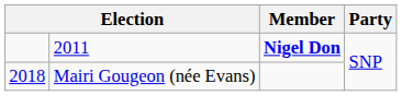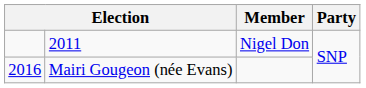2011 | Member: bold -> normal
Mairi Gougeon (née Evans) | column 1: 2018 -> 2016
